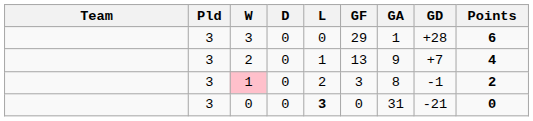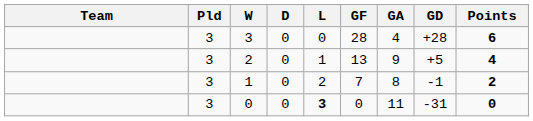row 2 | GF: 29 -> 28
row 2 | GA: 1 -> 4
row 3 | GD: +7 -> +5
row 4 | W: pink background -> no background
row 4 | GF: 3 -> 7
row 5 | GA: 31 -> 11
row 5 | GD: -21 -> -31
